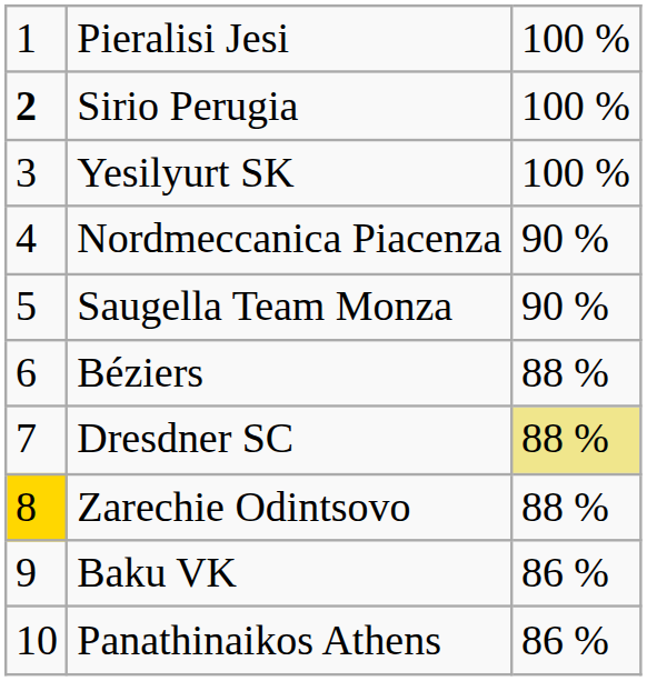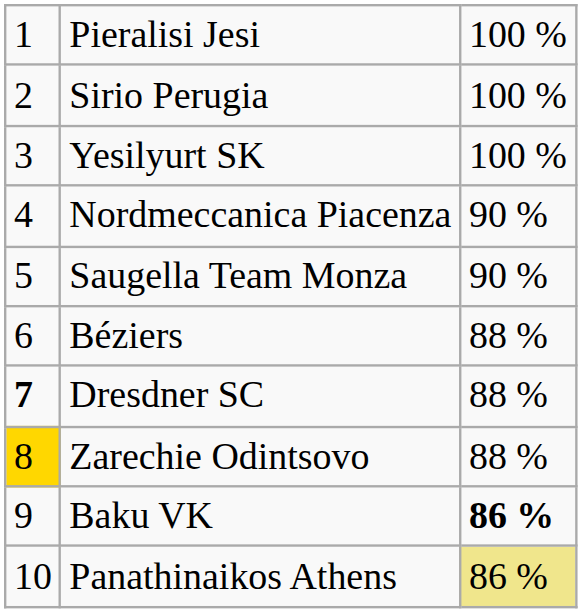Sirio Perugia | column 1: bold -> normal
Dresdner SC | column 1: normal -> bold
Dresdner SC | column 3: khaki background -> no background
Baku VK | column 3: normal -> bold
Panathinaikos Athens | column 3: no background -> khaki background
